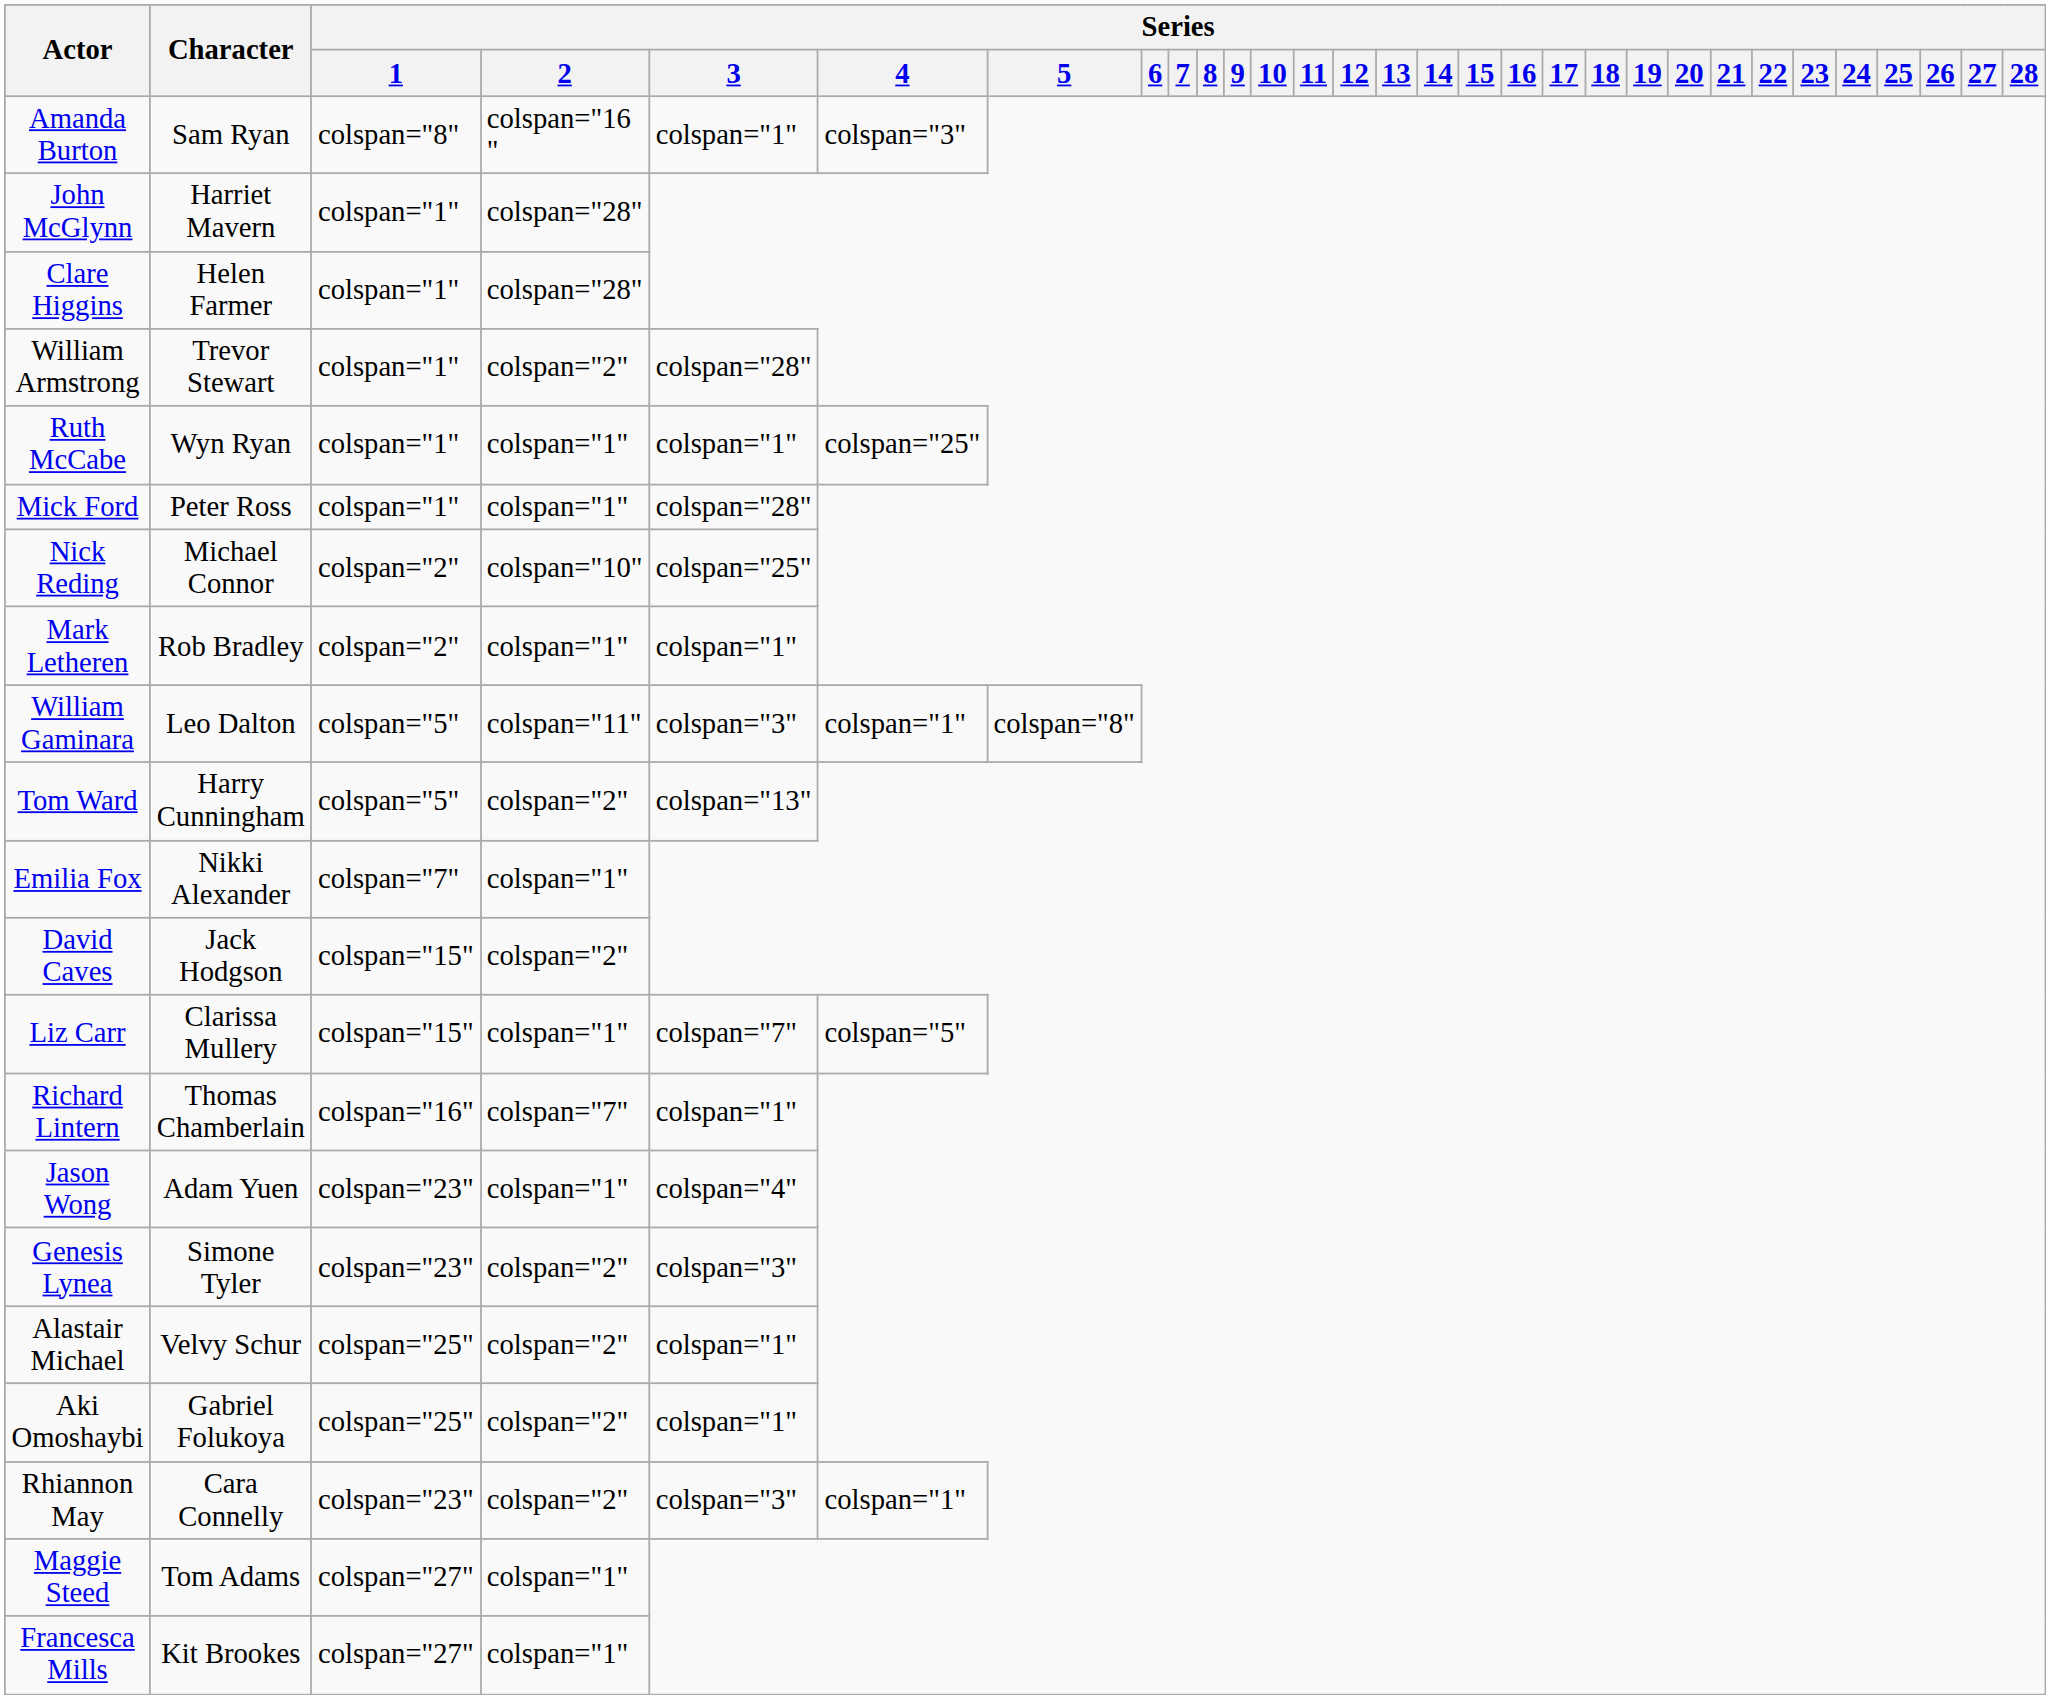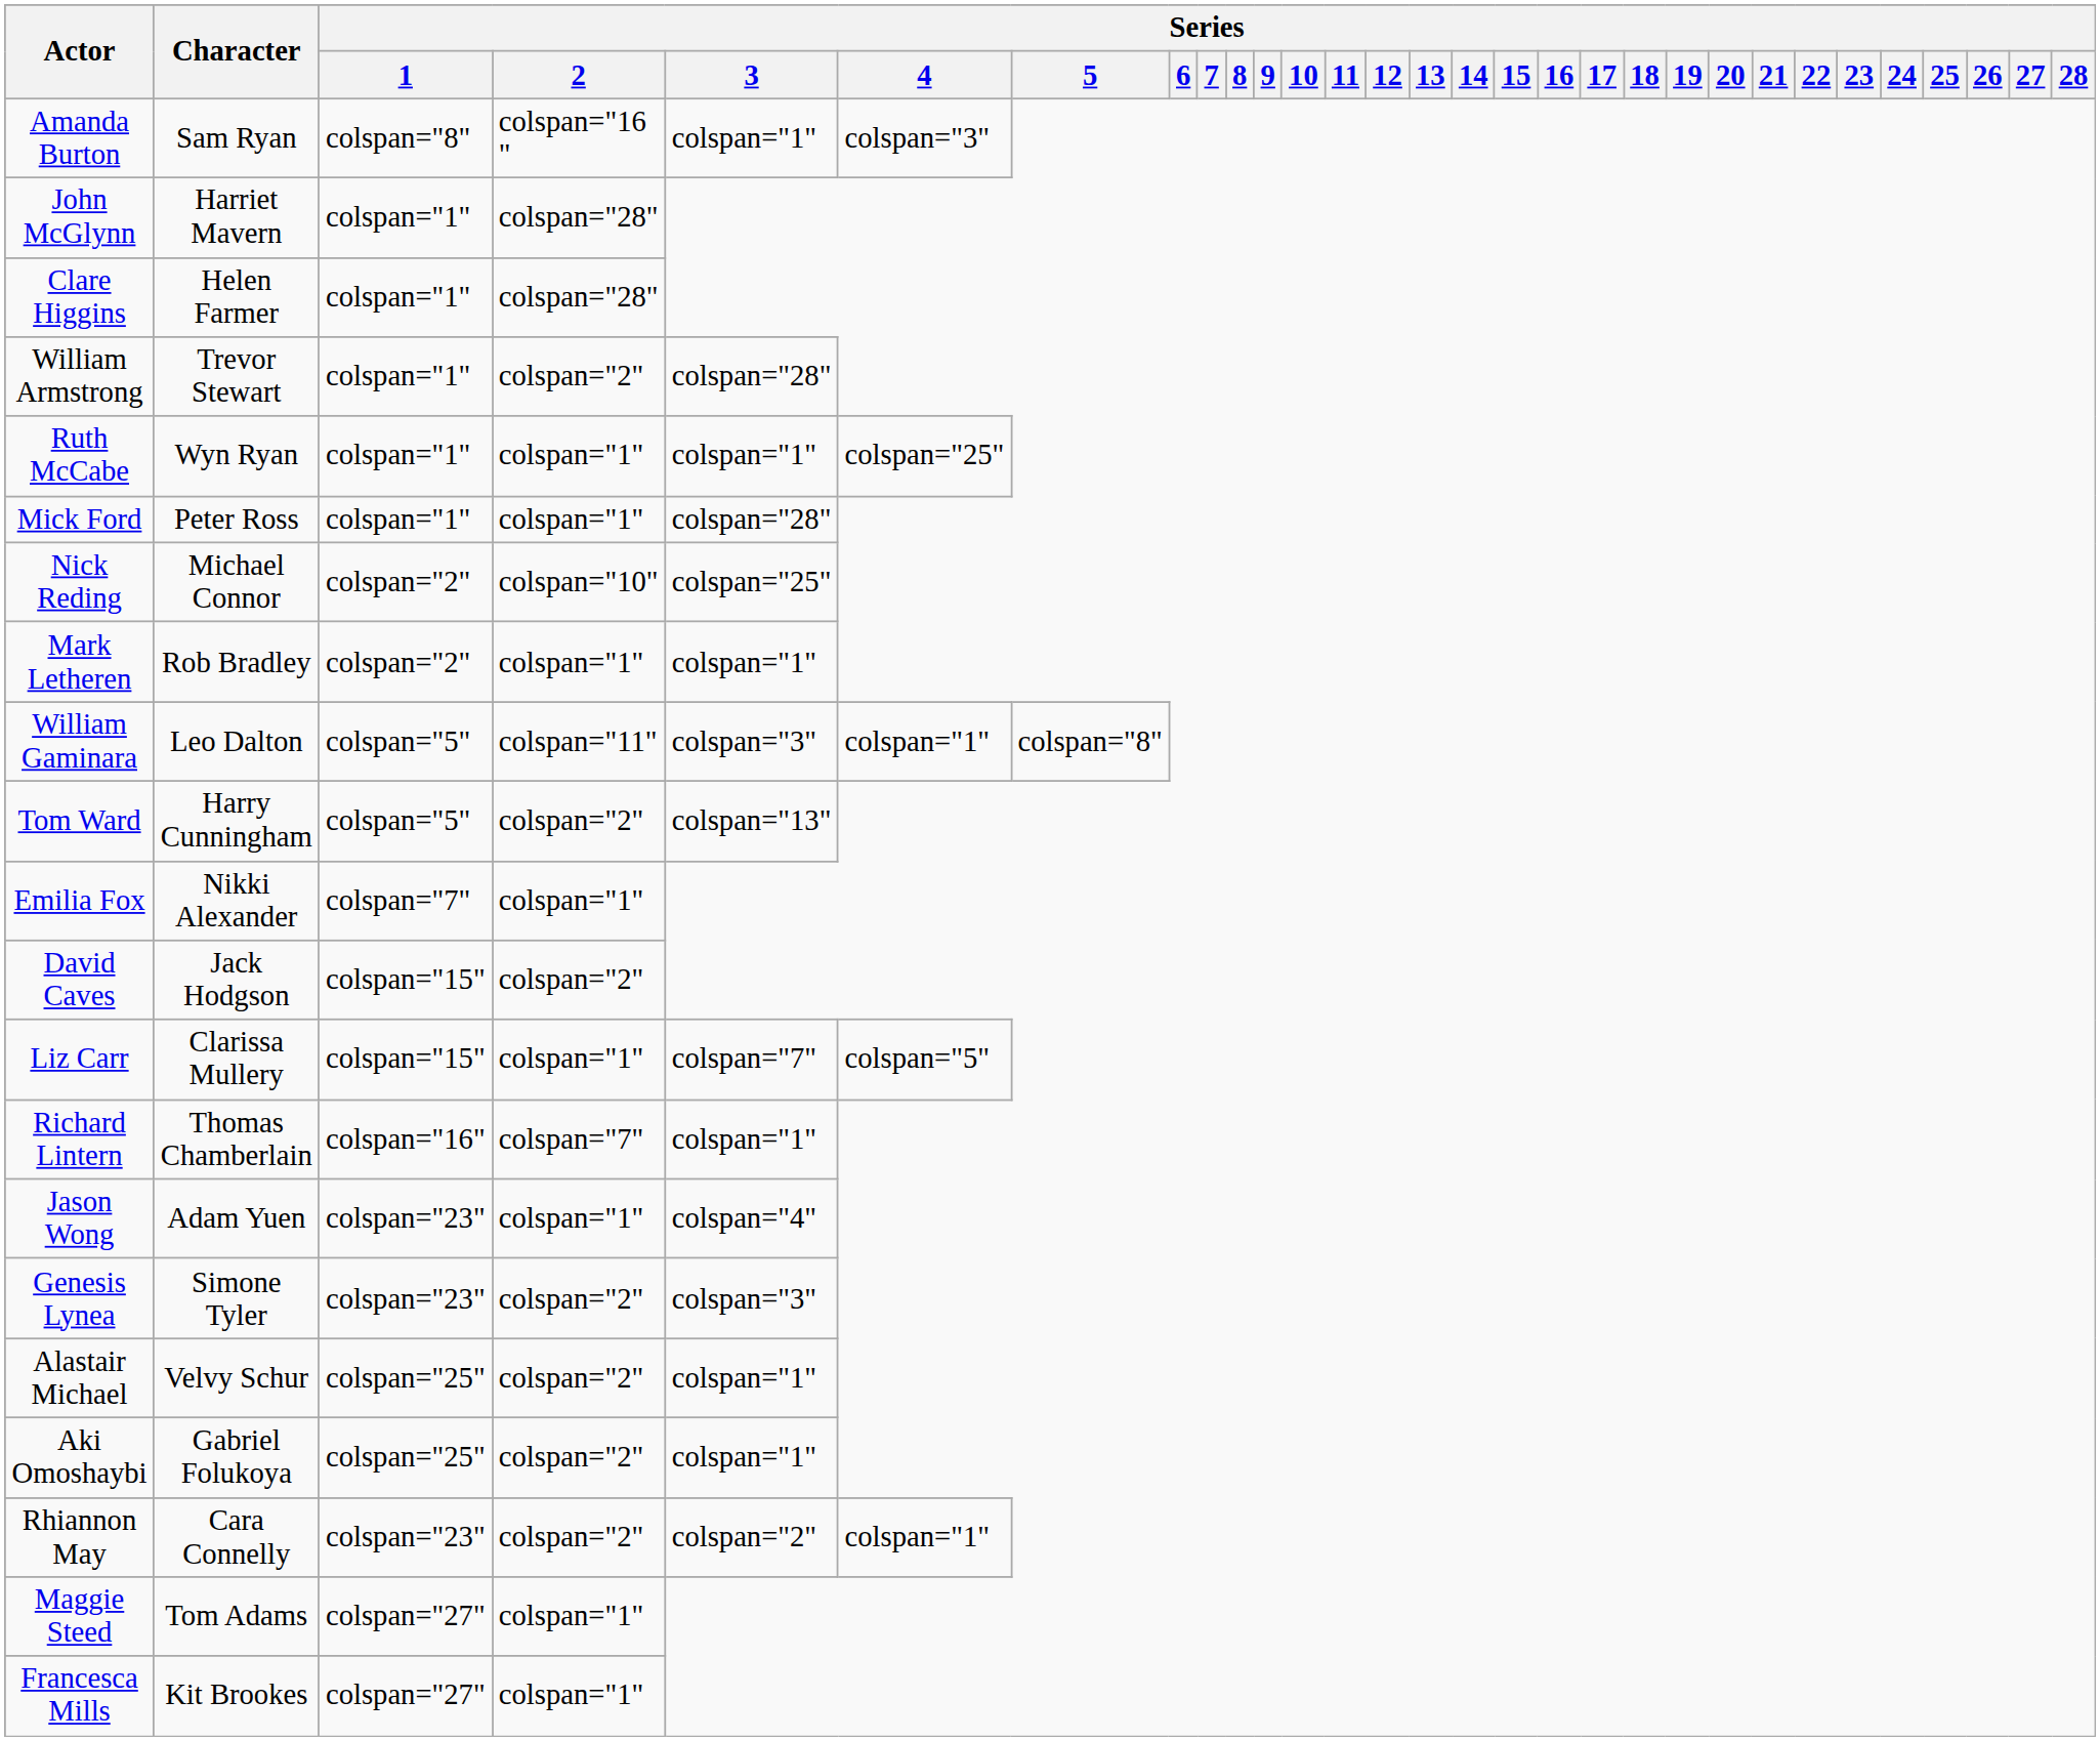Rhiannon May | Series / 3: colspan="3" -> colspan="2"
